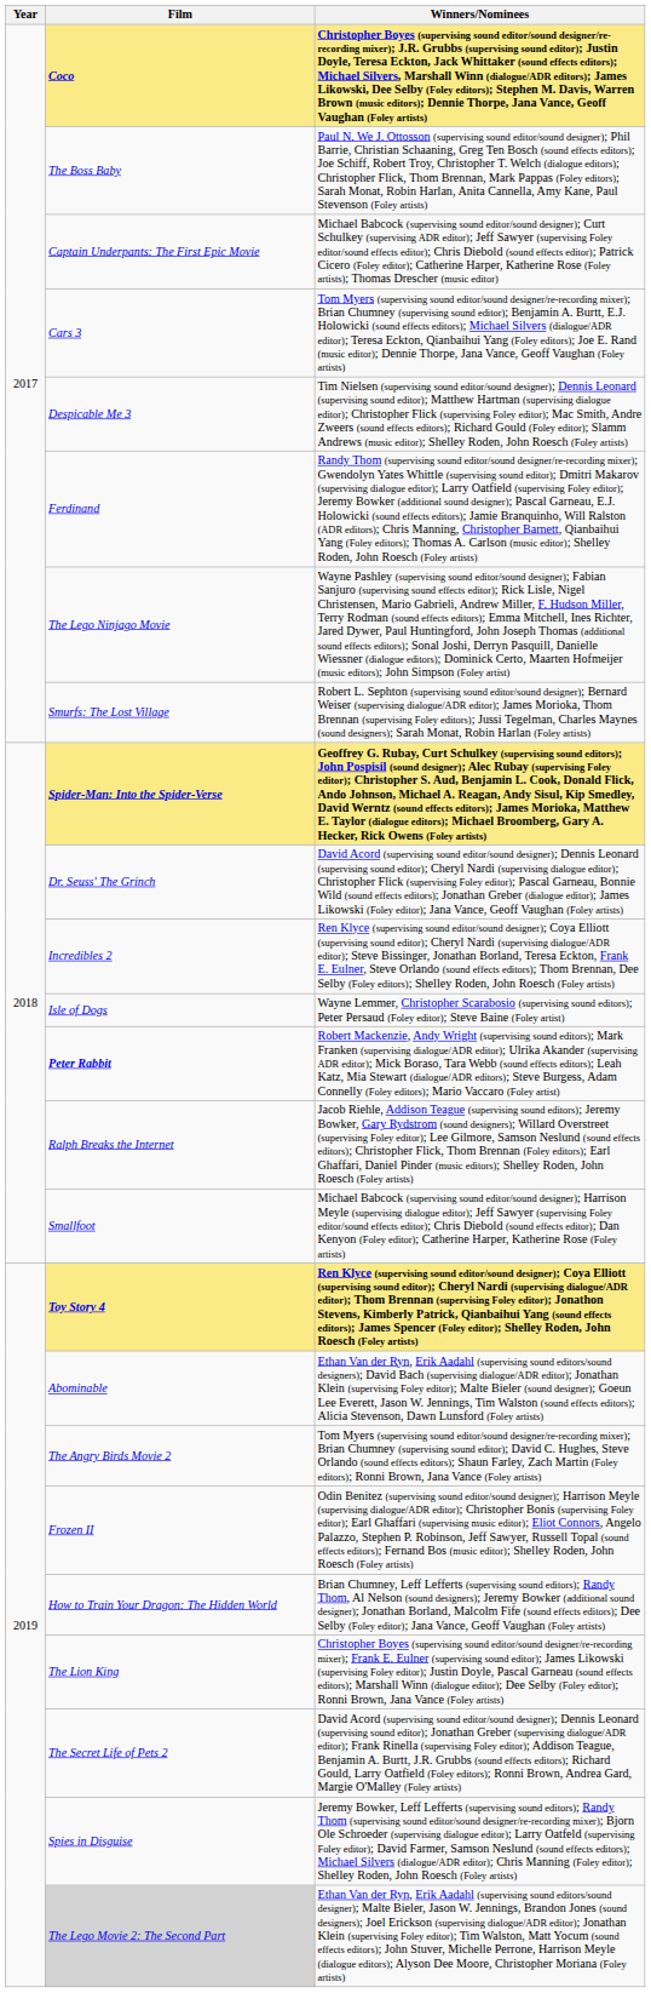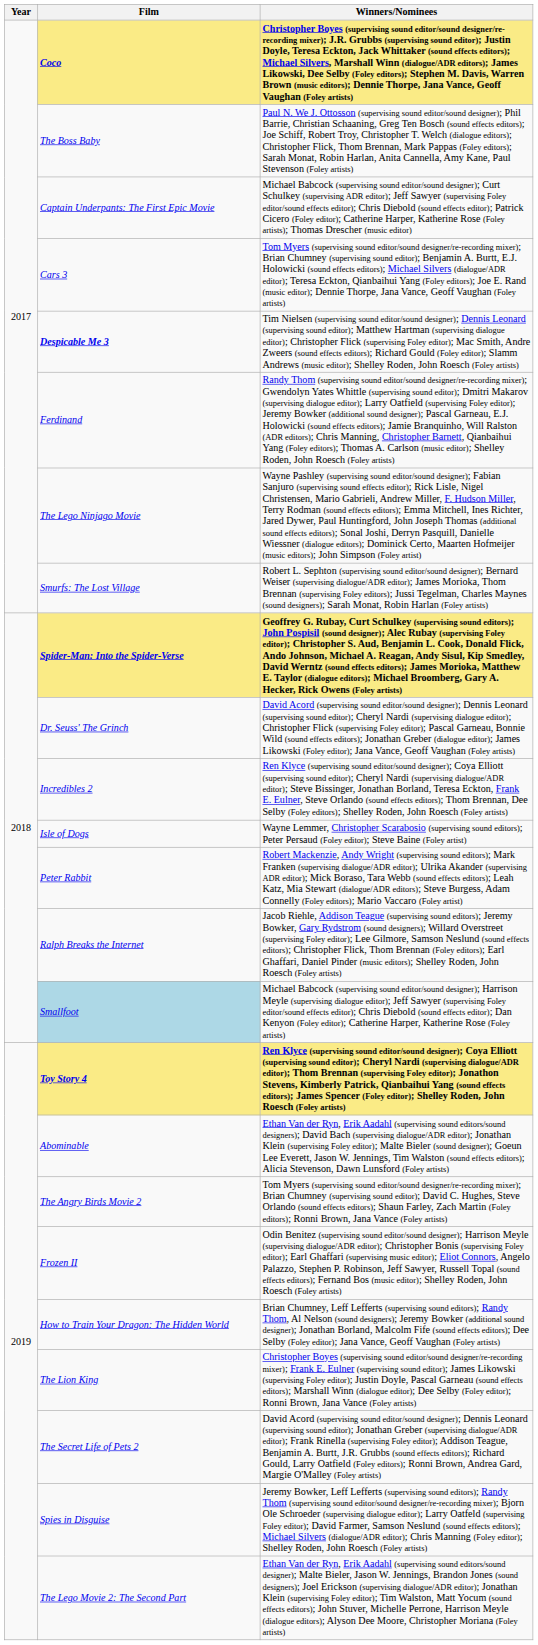Despicable Me 3 | Film: normal -> bold
Peter Rabbit | Film: bold -> normal
Smallfoot | Film: no background -> lightblue background
The Lego Movie 2: The Second Part | Film: lightgrey background -> no background
